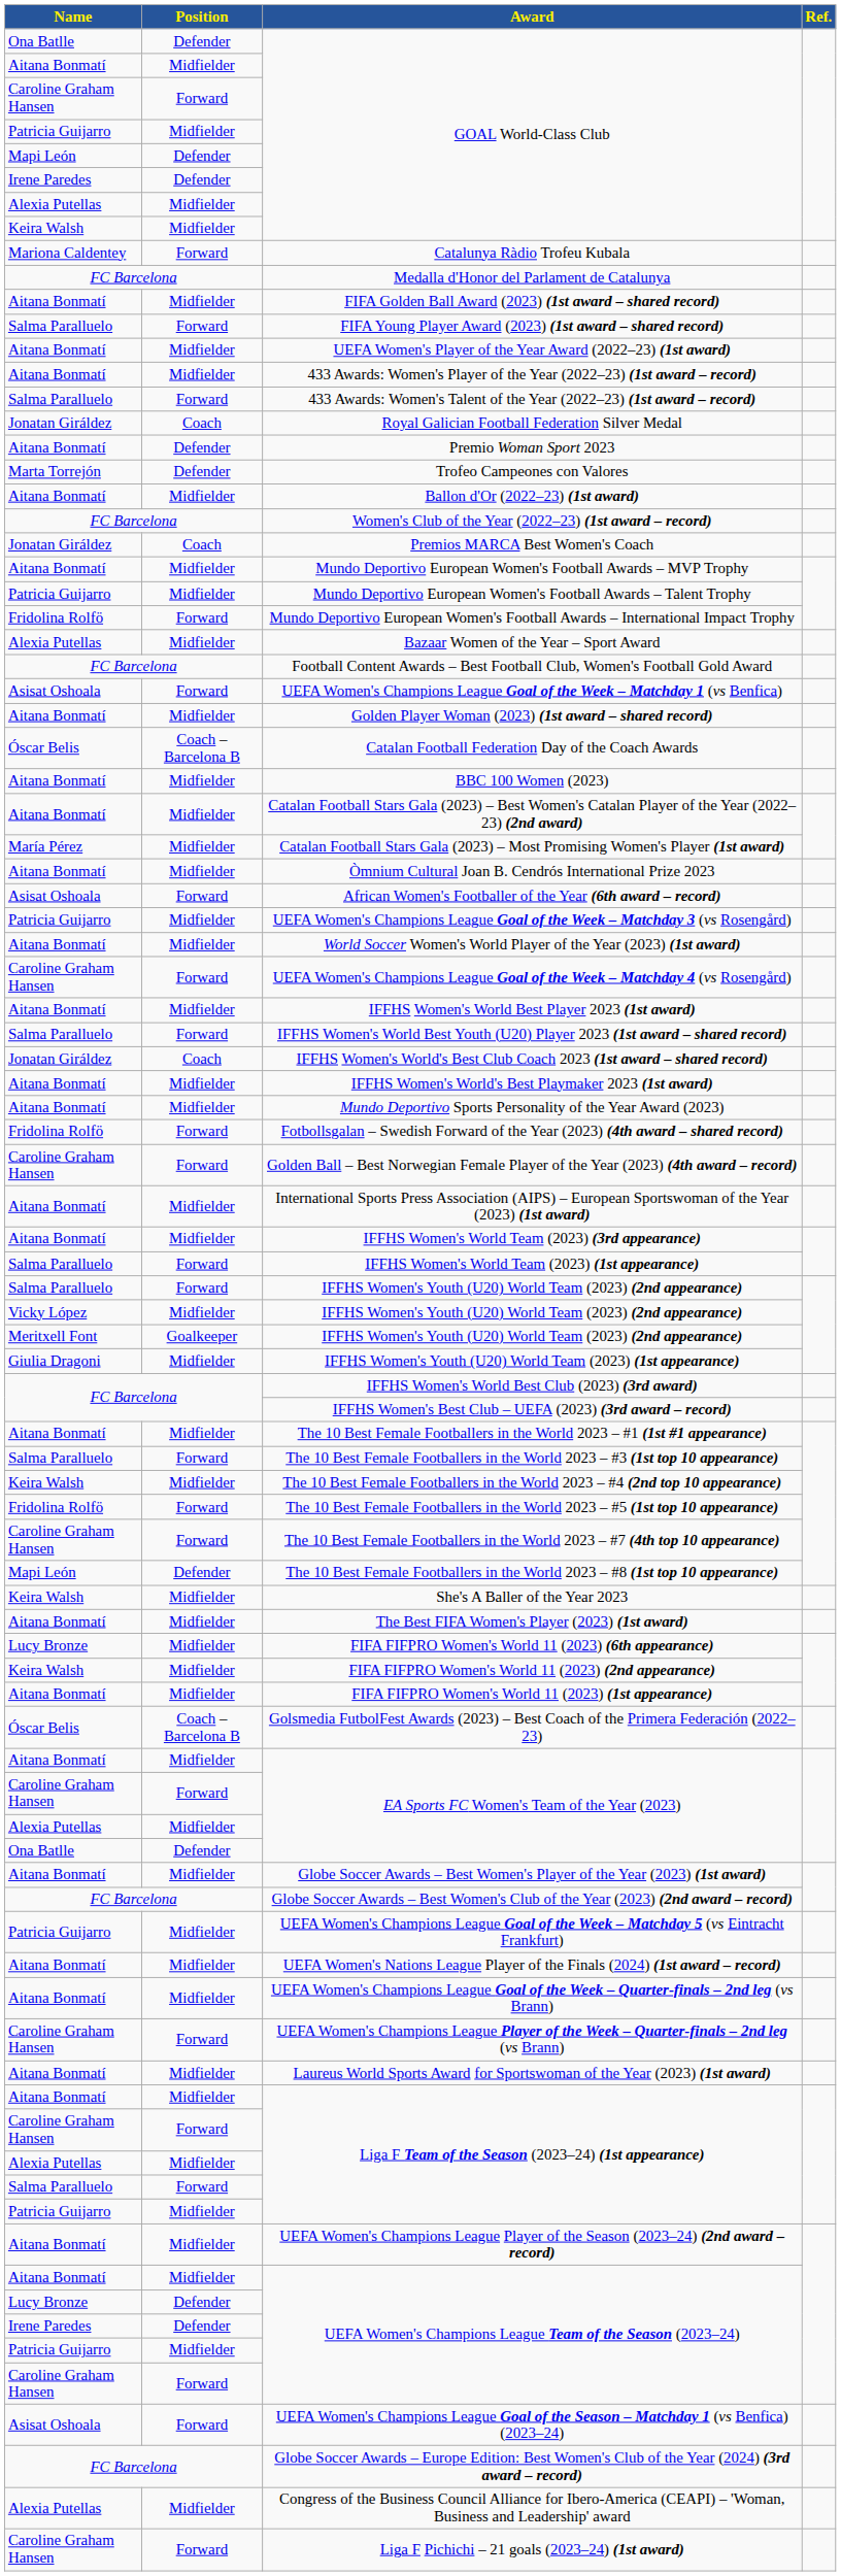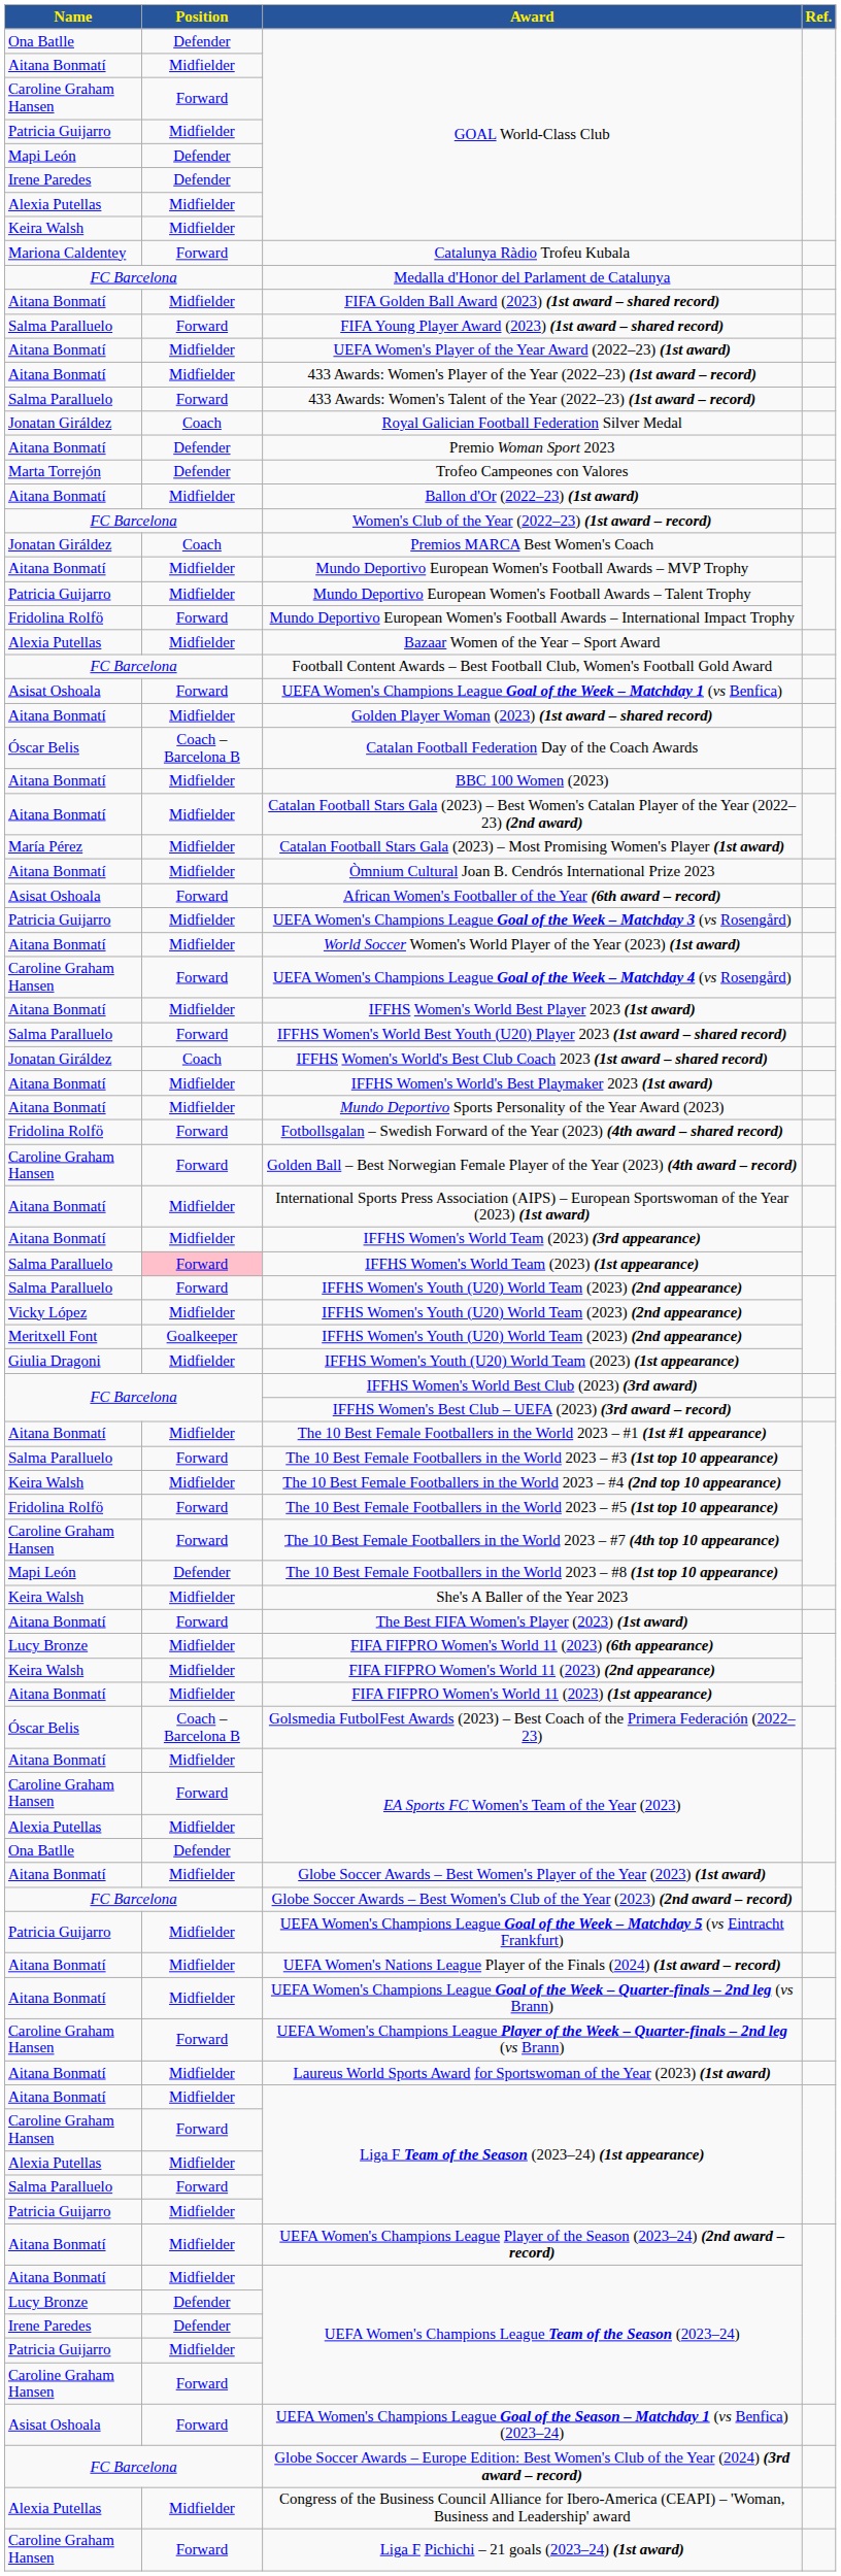IFFHS Women's World Team (2023) (1st appearance) | Position: no background -> pink background
The Best FIFA Women's Player (2023) (1st award) | Position: Midfielder -> Forward
